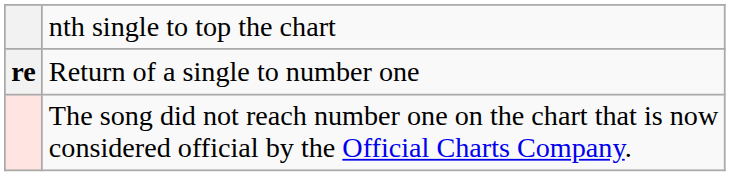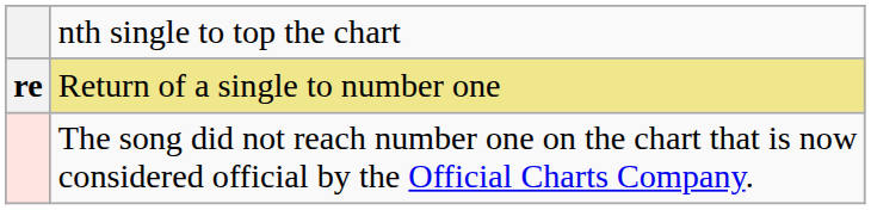row 2 | column 2: no background -> khaki background
